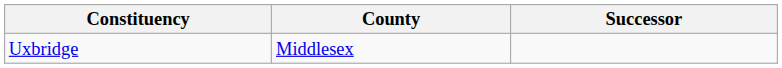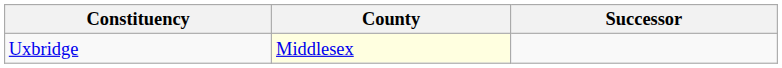Uxbridge | County: no background -> lightyellow background
